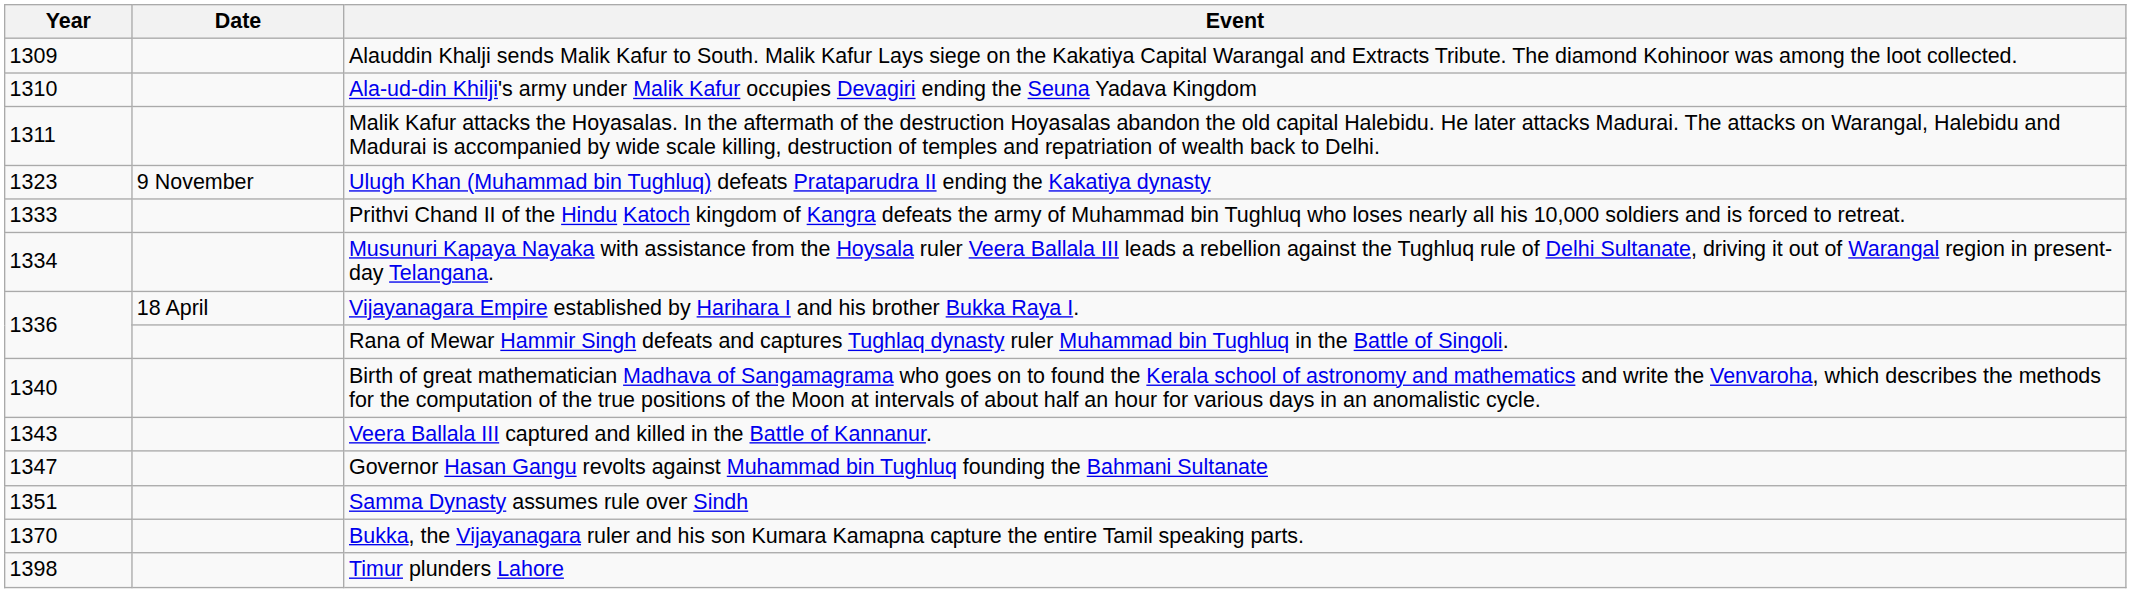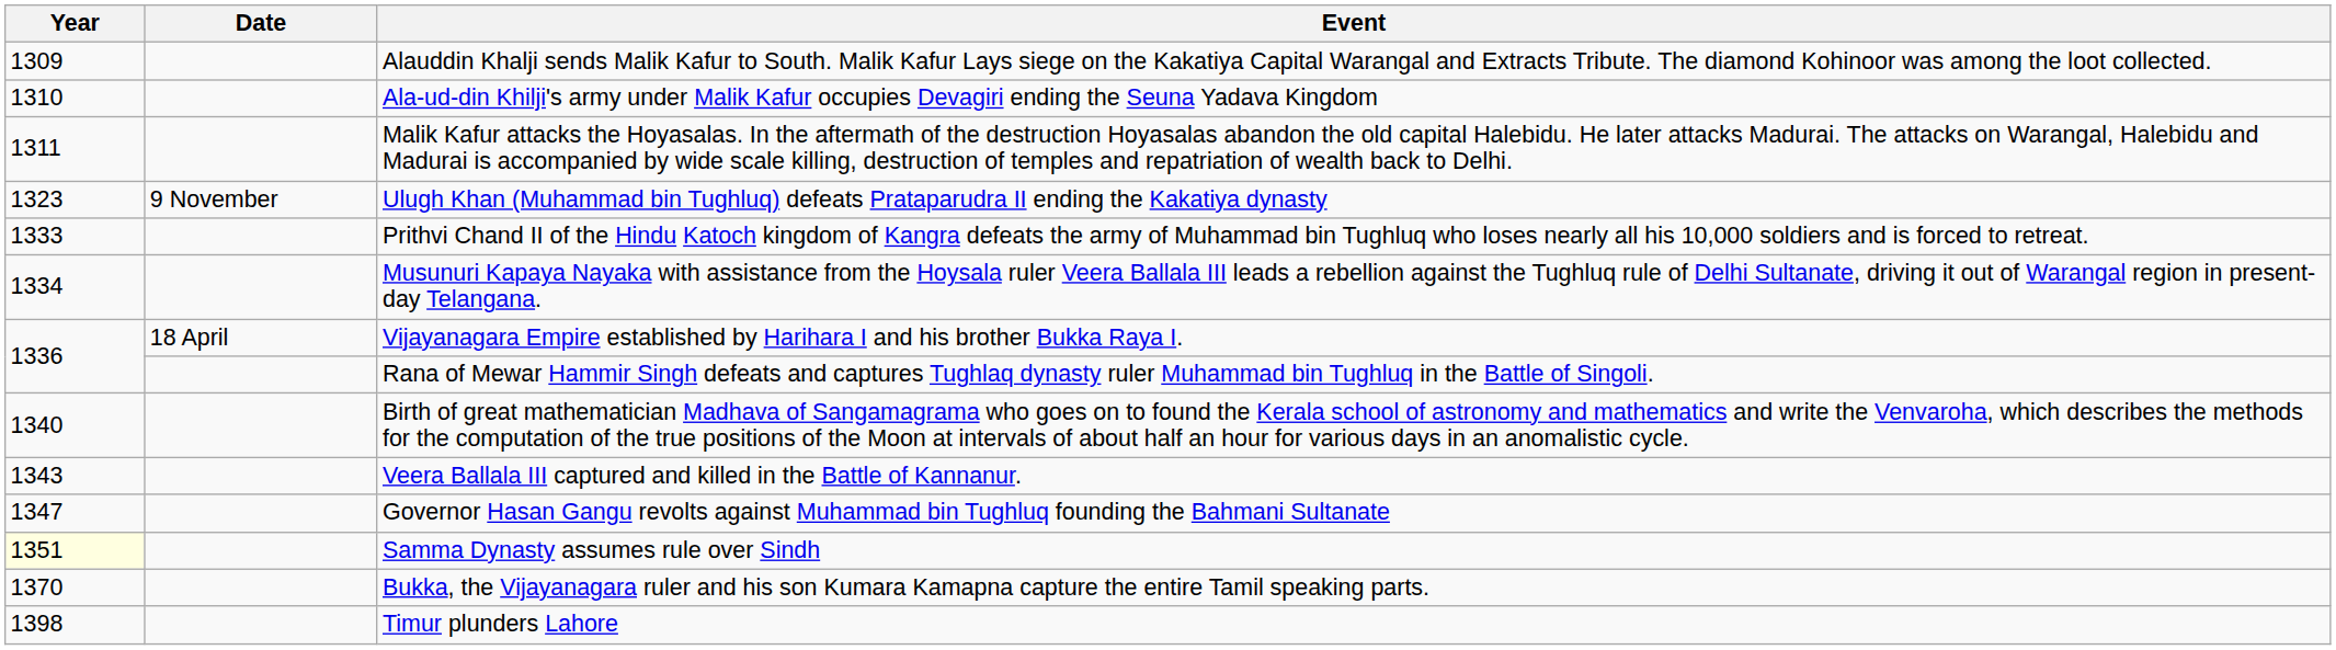Samma Dynasty assumes rule over Sindh | Year: no background -> lightyellow background
